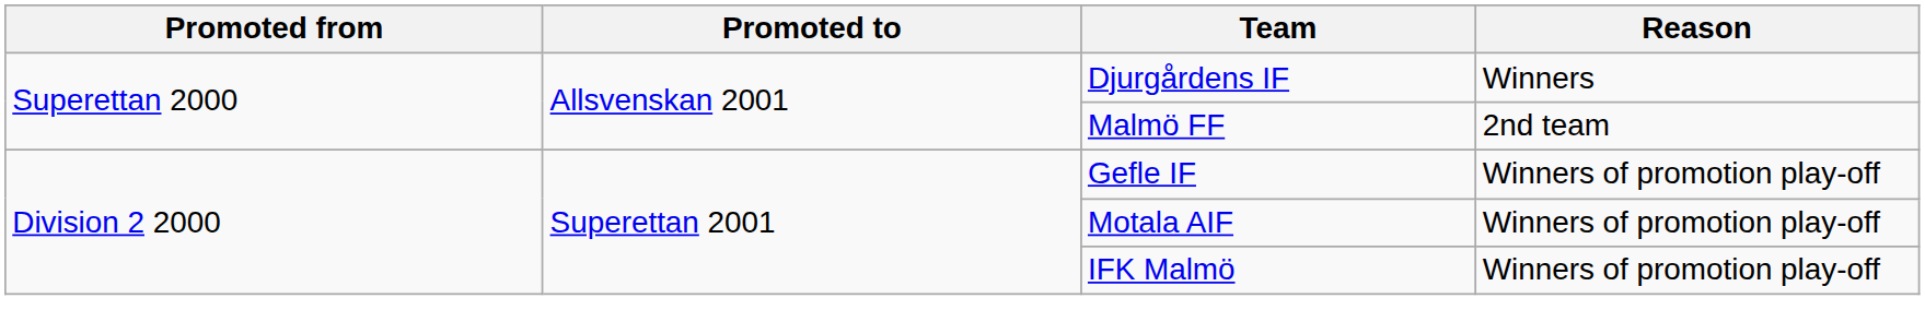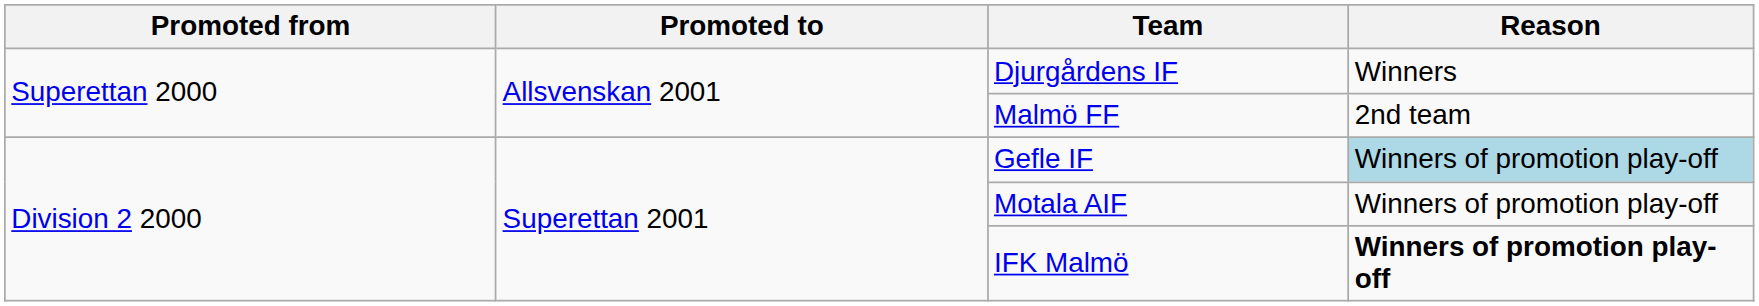Gefle IF | Reason: no background -> lightblue background
IFK Malmö | Reason: normal -> bold
